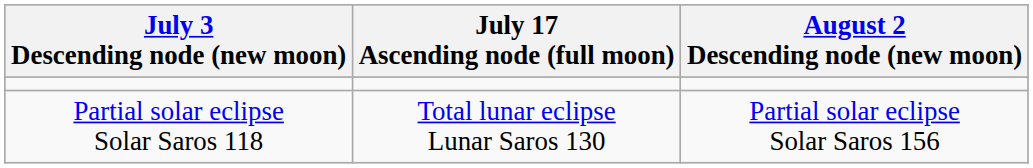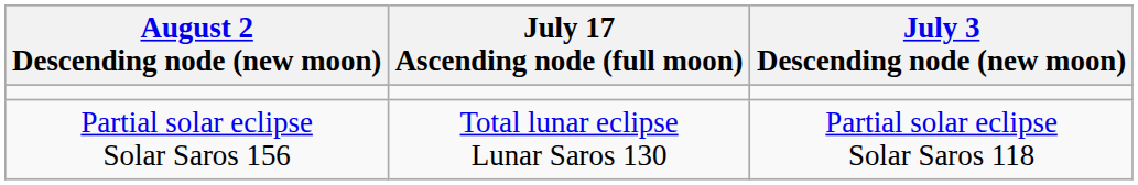columns swapped: July 3 Descending node (new moon) <-> August 2 Descending node (new moon)
